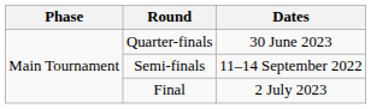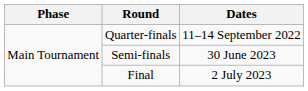Quarter-finals | Dates: 30 June 2023 -> 11–14 September 2022
Semi-finals | Dates: 11–14 September 2022 -> 30 June 2023
